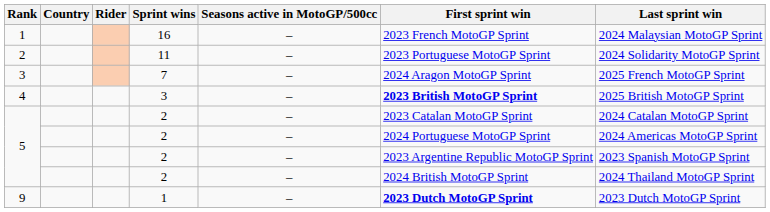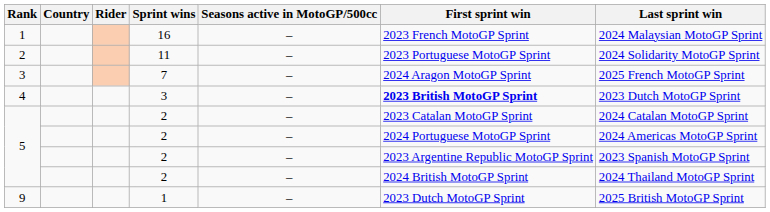4 | Last sprint win: 2025 British MotoGP Sprint -> 2023 Dutch MotoGP Sprint
9 | First sprint win: bold -> normal
9 | Last sprint win: 2023 Dutch MotoGP Sprint -> 2025 British MotoGP Sprint
